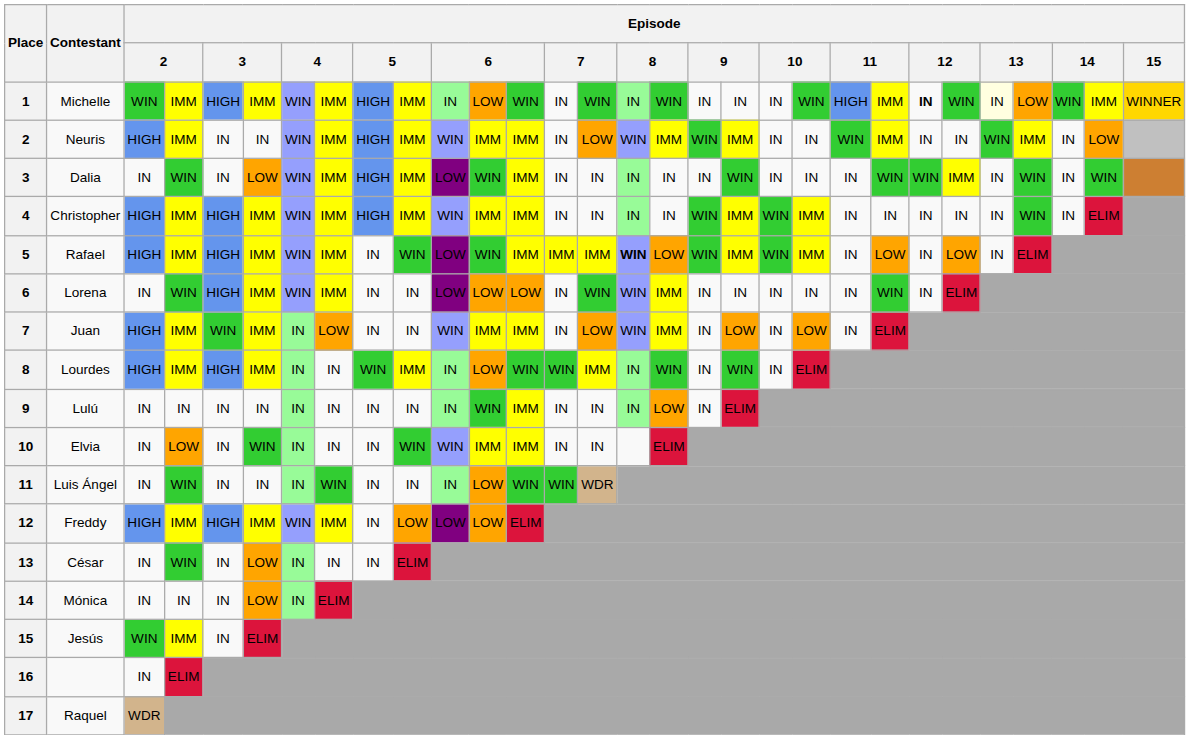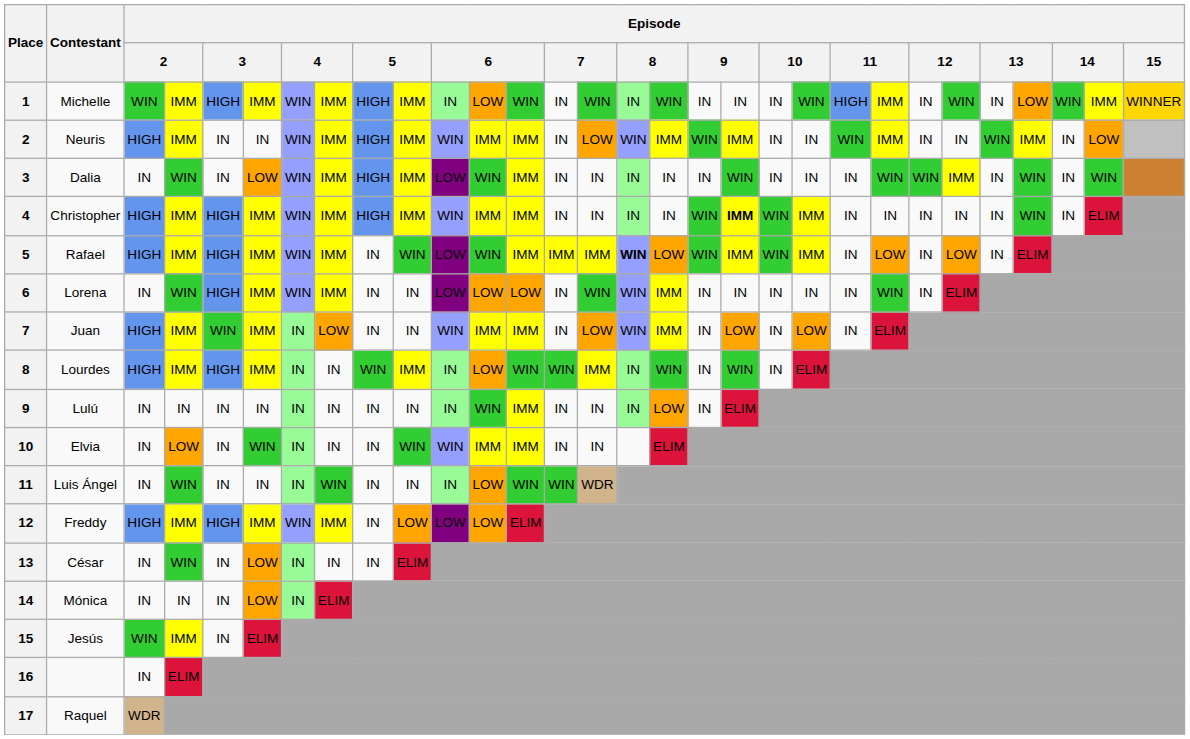Michelle | column 24: bold -> normal
Michelle | column 26: lightyellow background -> no background
Christopher | column 19: normal -> bold
